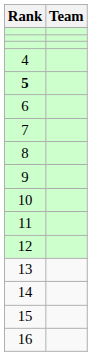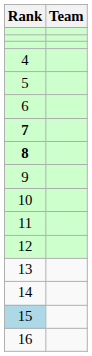row 6 | Rank: bold -> normal
row 8 | Rank: normal -> bold
row 9 | Rank: normal -> bold
row 16 | Rank: no background -> lightblue background
